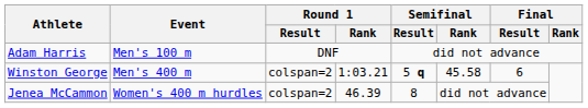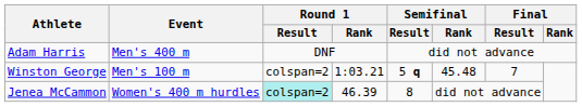Adam Harris | Event: Men's 100 m -> Men's 400 m
Winston George | Event: Men's 400 m -> Men's 100 m
Winston George | Semifinal / Rank: 45.58 -> 45.48
Winston George | Final / Result: 6 -> 7
Jenea McCammon | Round 1 / Result: no background -> paleturquoise background
